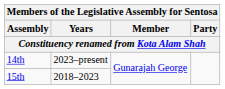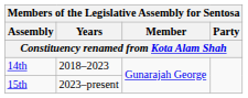14th | Years: 2023–present -> 2018–2023
15th | Years: 2018–2023 -> 2023–present
